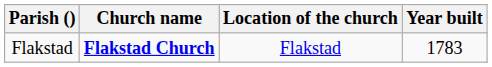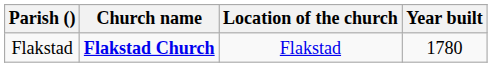row 2 | Year built: 1783 -> 1780
